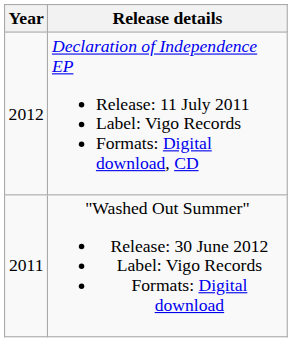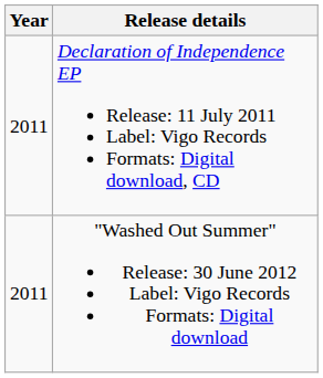row 2 | Year: 2012 -> 2011
